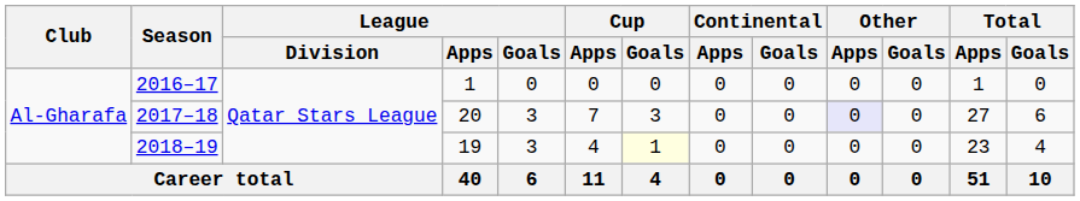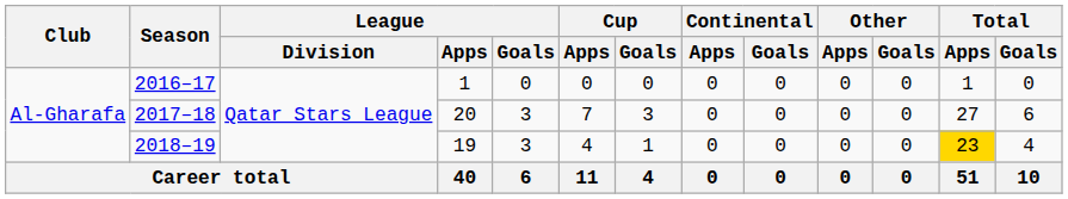2017–18 | Other / Apps: lavender background -> no background
2018–19 | Cup / Goals: lightyellow background -> no background
2018–19 | Total / Apps: no background -> gold background
